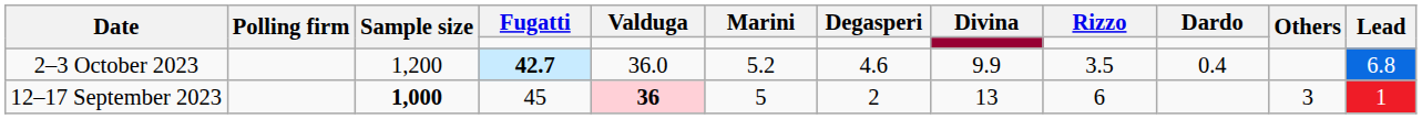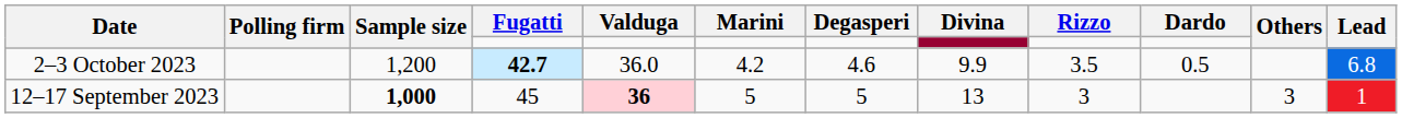2–3 October 2023 | Marini: 5.2 -> 4.2
2–3 October 2023 | Dardo: 0.4 -> 0.5
12–17 September 2023 | Degasperi: 2 -> 5
12–17 September 2023 | Rizzo: 6 -> 3
